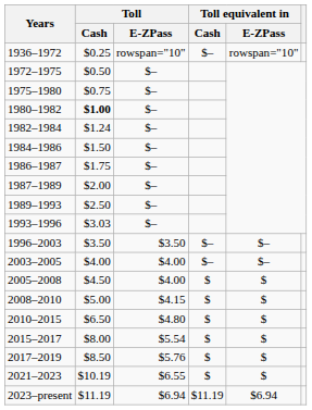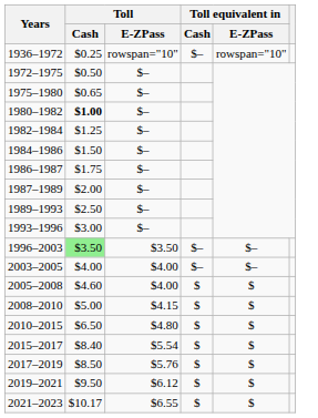1975–1980 | Toll / Cash: $0.75 -> $0.65
1982–1984 | Toll / Cash: $1.24 -> $1.25
1993–1996 | Toll / Cash: $3.03 -> $3.00
1996–2003 | Toll / Cash: no background -> lightgreen background
2005–2008 | Toll / Cash: $4.50 -> $4.60
2015–2017 | Toll / Cash: $8.00 -> $8.40
+ row: 2019–2021 | $9.50 | $6.12 | $ | $
2021–2023 | Toll / Cash: $10.19 -> $10.17
- row: 2023–present | $11.19 | $6.94 | $11.19 | $6.94
